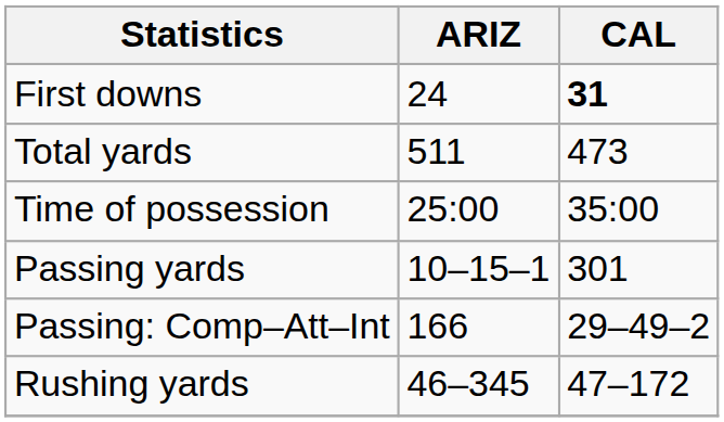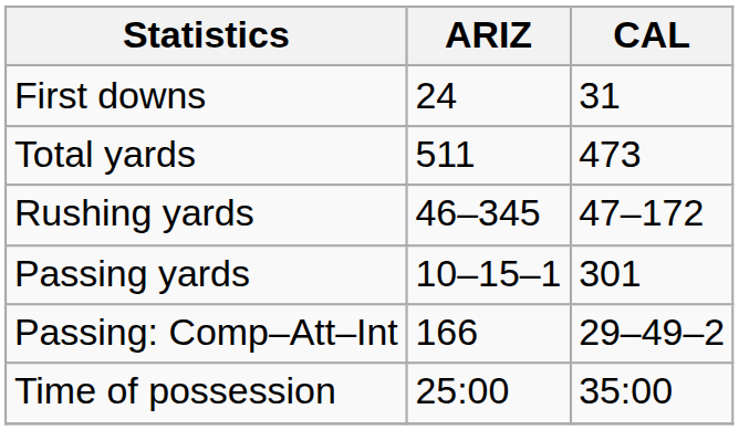First downs | CAL: bold -> normal
rows swapped: Rushing yards <-> Time of possession
